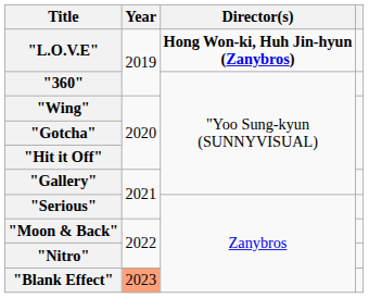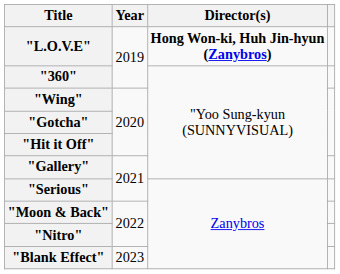"Blank Effect" | Year: lightsalmon background -> no background
